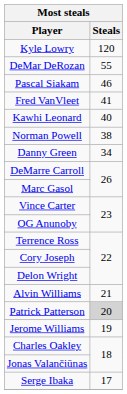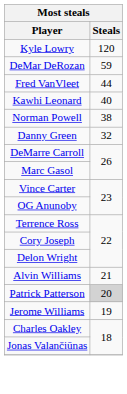DeMar DeRozan | Steals: 55 -> 59
- row: Pascal Siakam | 46
Fred VanVleet | Steals: 41 -> 44
Danny Green | Steals: 34 -> 32
- row: Serge Ibaka | 17
